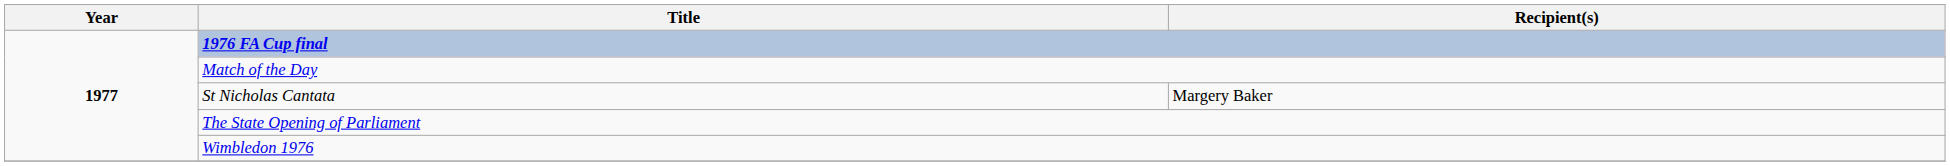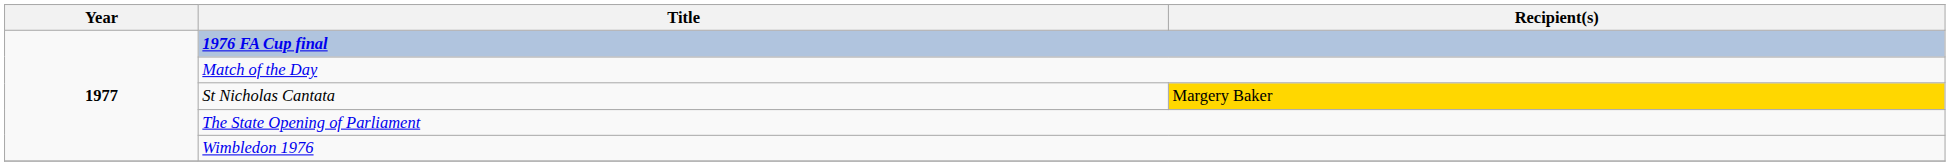St Nicholas Cantata | Recipient(s): no background -> gold background
